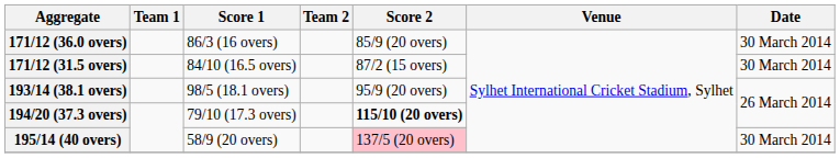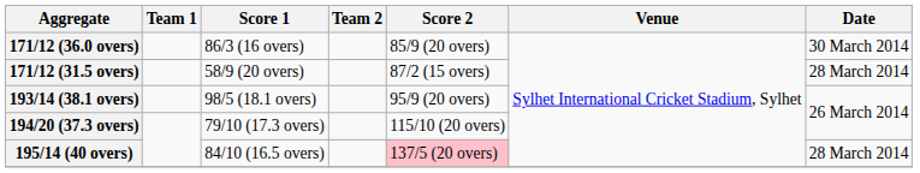171/12 (31.5 overs) | Score 1: 84/10 (16.5 overs) -> 58/9 (20 overs)
171/12 (31.5 overs) | Date: 30 March 2014 -> 28 March 2014
194/20 (37.3 overs) | Score 2: bold -> normal
195/14 (40 overs) | Score 1: 58/9 (20 overs) -> 84/10 (16.5 overs)
195/14 (40 overs) | Date: 30 March 2014 -> 28 March 2014
